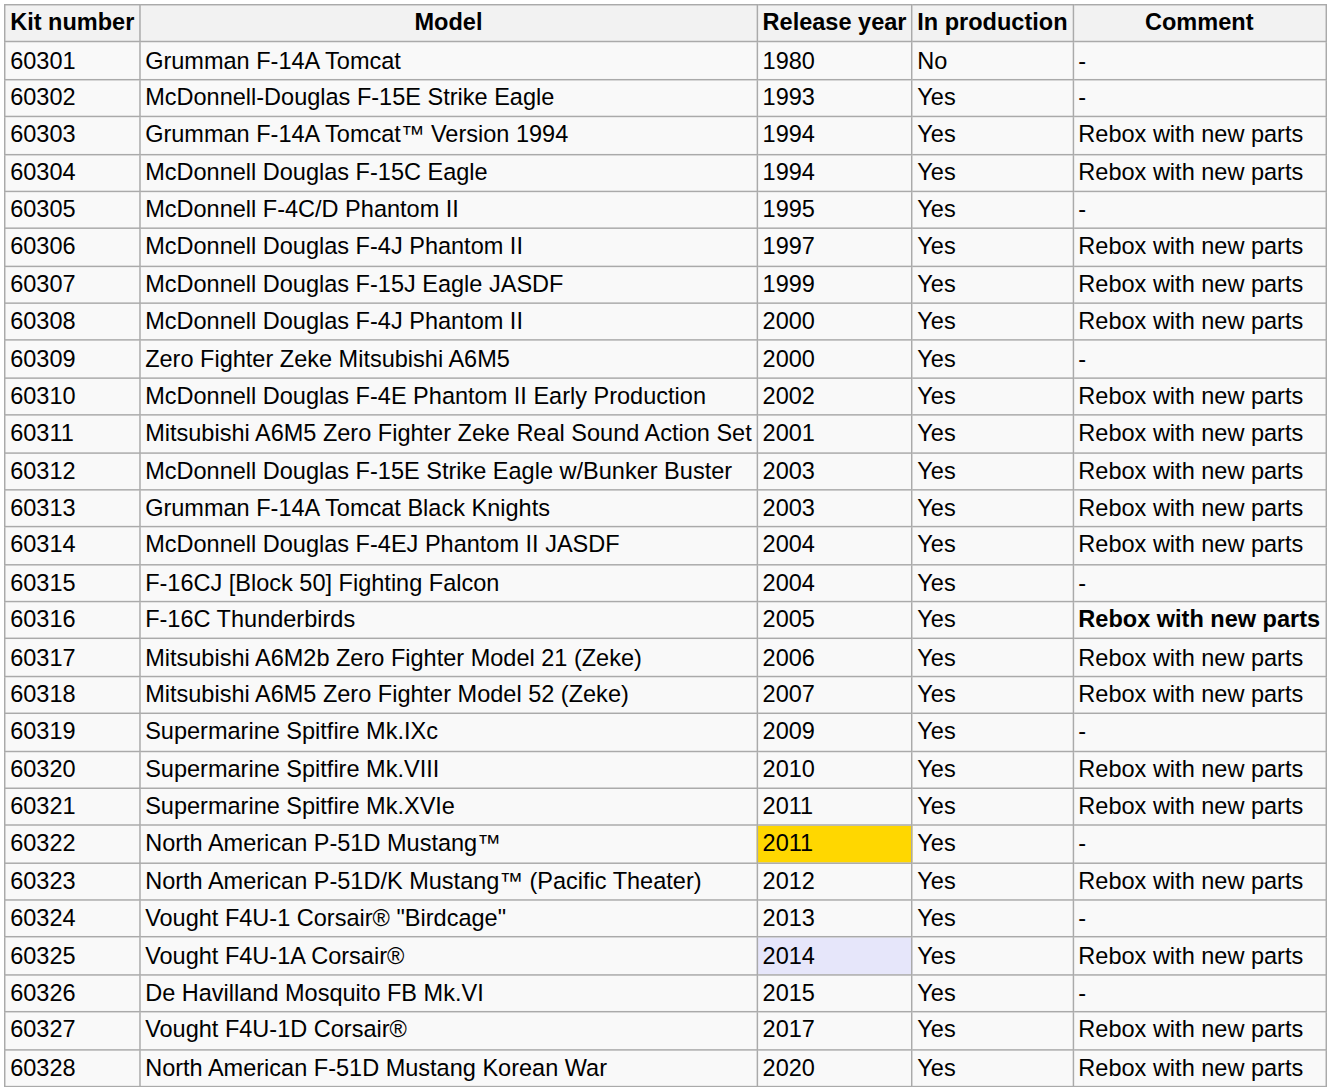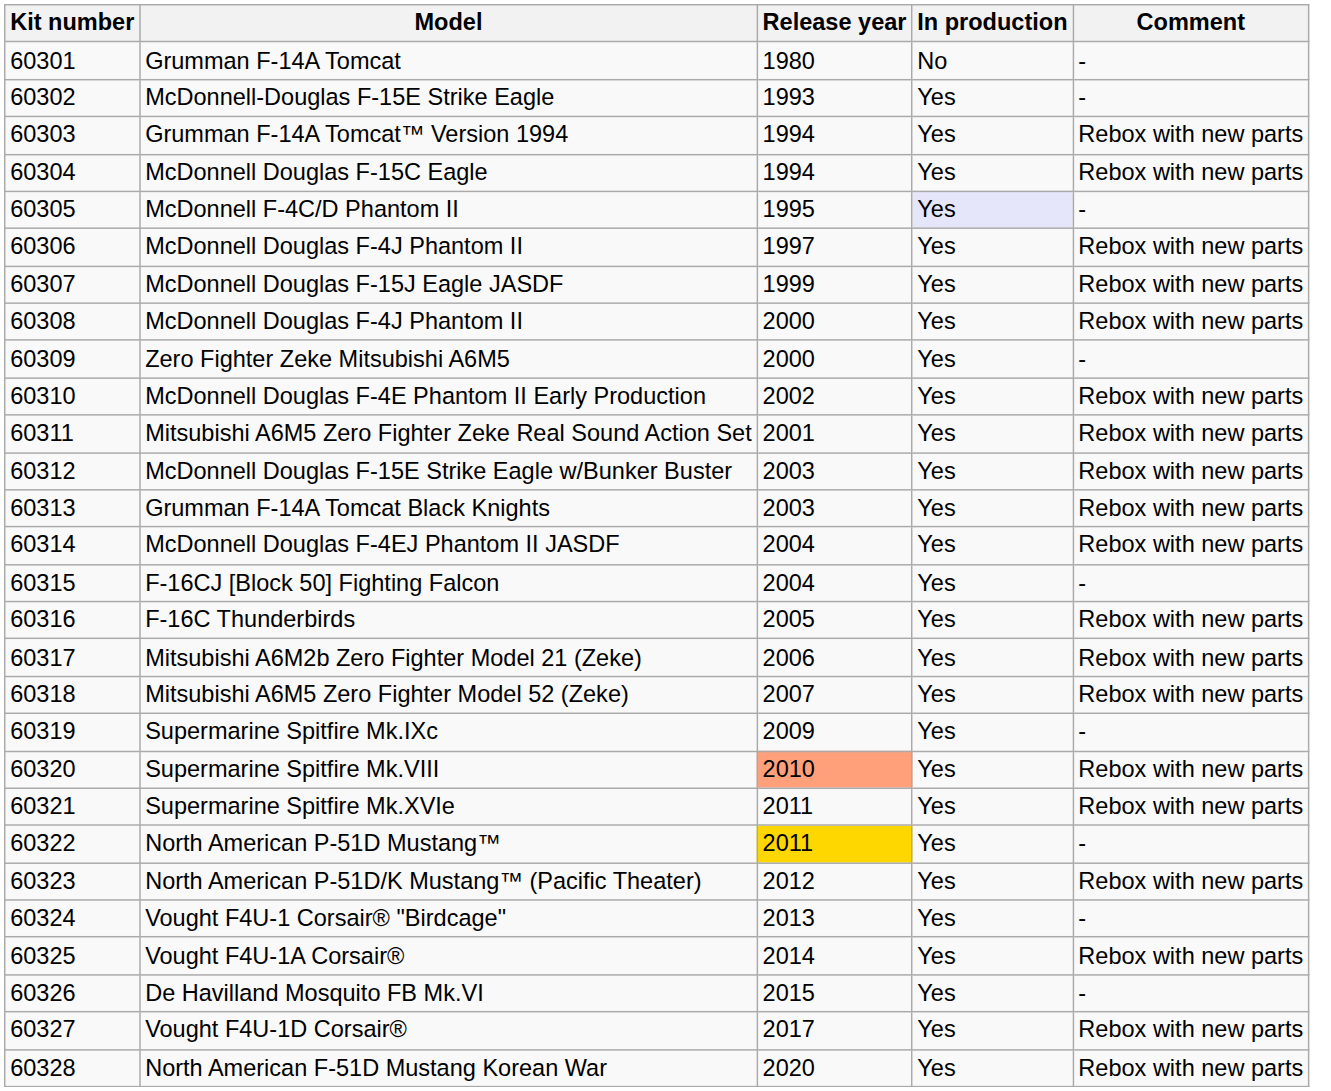McDonnell F-4C/D Phantom II | In production: no background -> lavender background
F-16C Thunderbirds | Comment: bold -> normal
Supermarine Spitfire Mk.VIII | Release year: no background -> lightsalmon background
Vought F4U-1A Corsair® | Release year: lavender background -> no background
